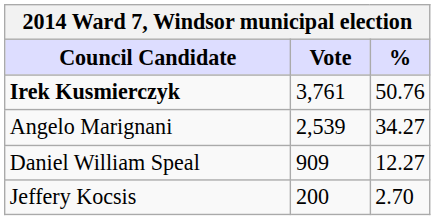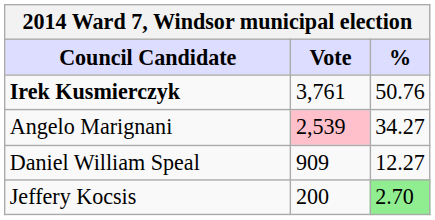Angelo Marignani | Vote: no background -> pink background
Jeffery Kocsis | %: no background -> lightgreen background
